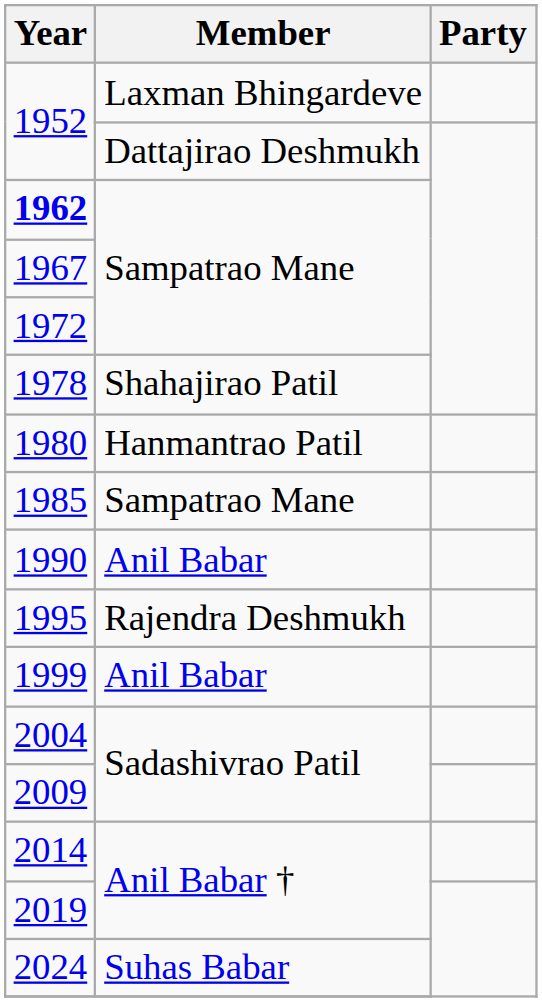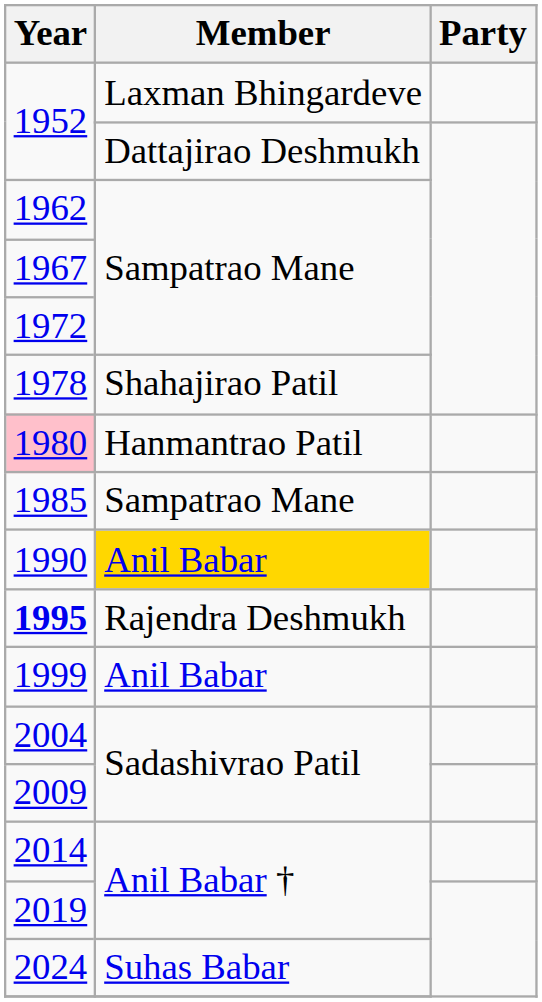1962 | Year: bold -> normal
1980 | Year: no background -> pink background
1990 | Member: no background -> gold background
1995 | Year: normal -> bold
